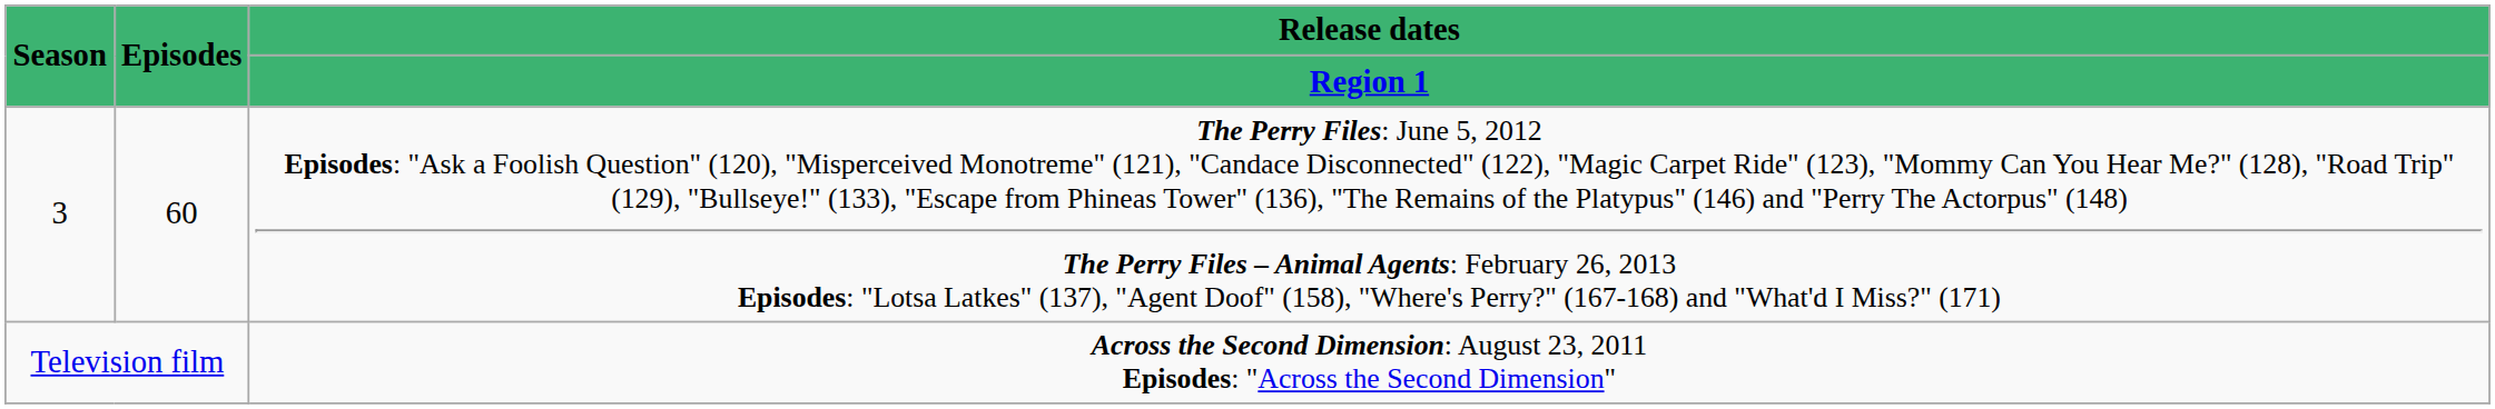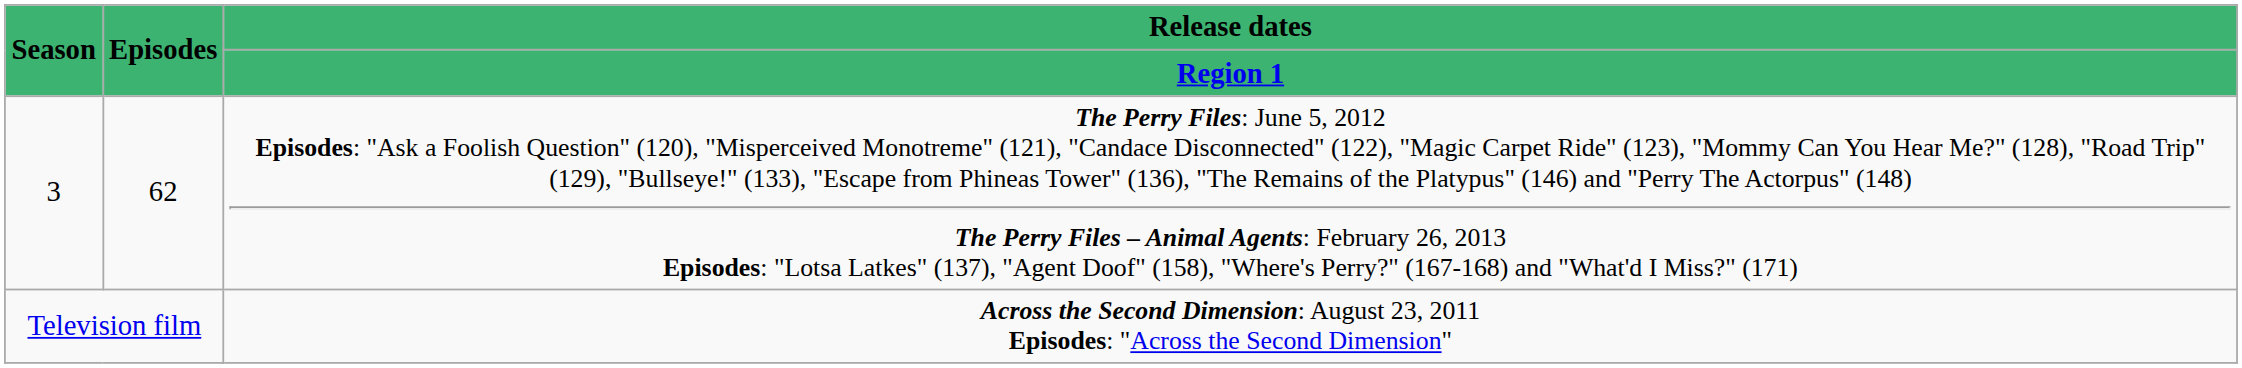3 | Episodes: 60 -> 62
